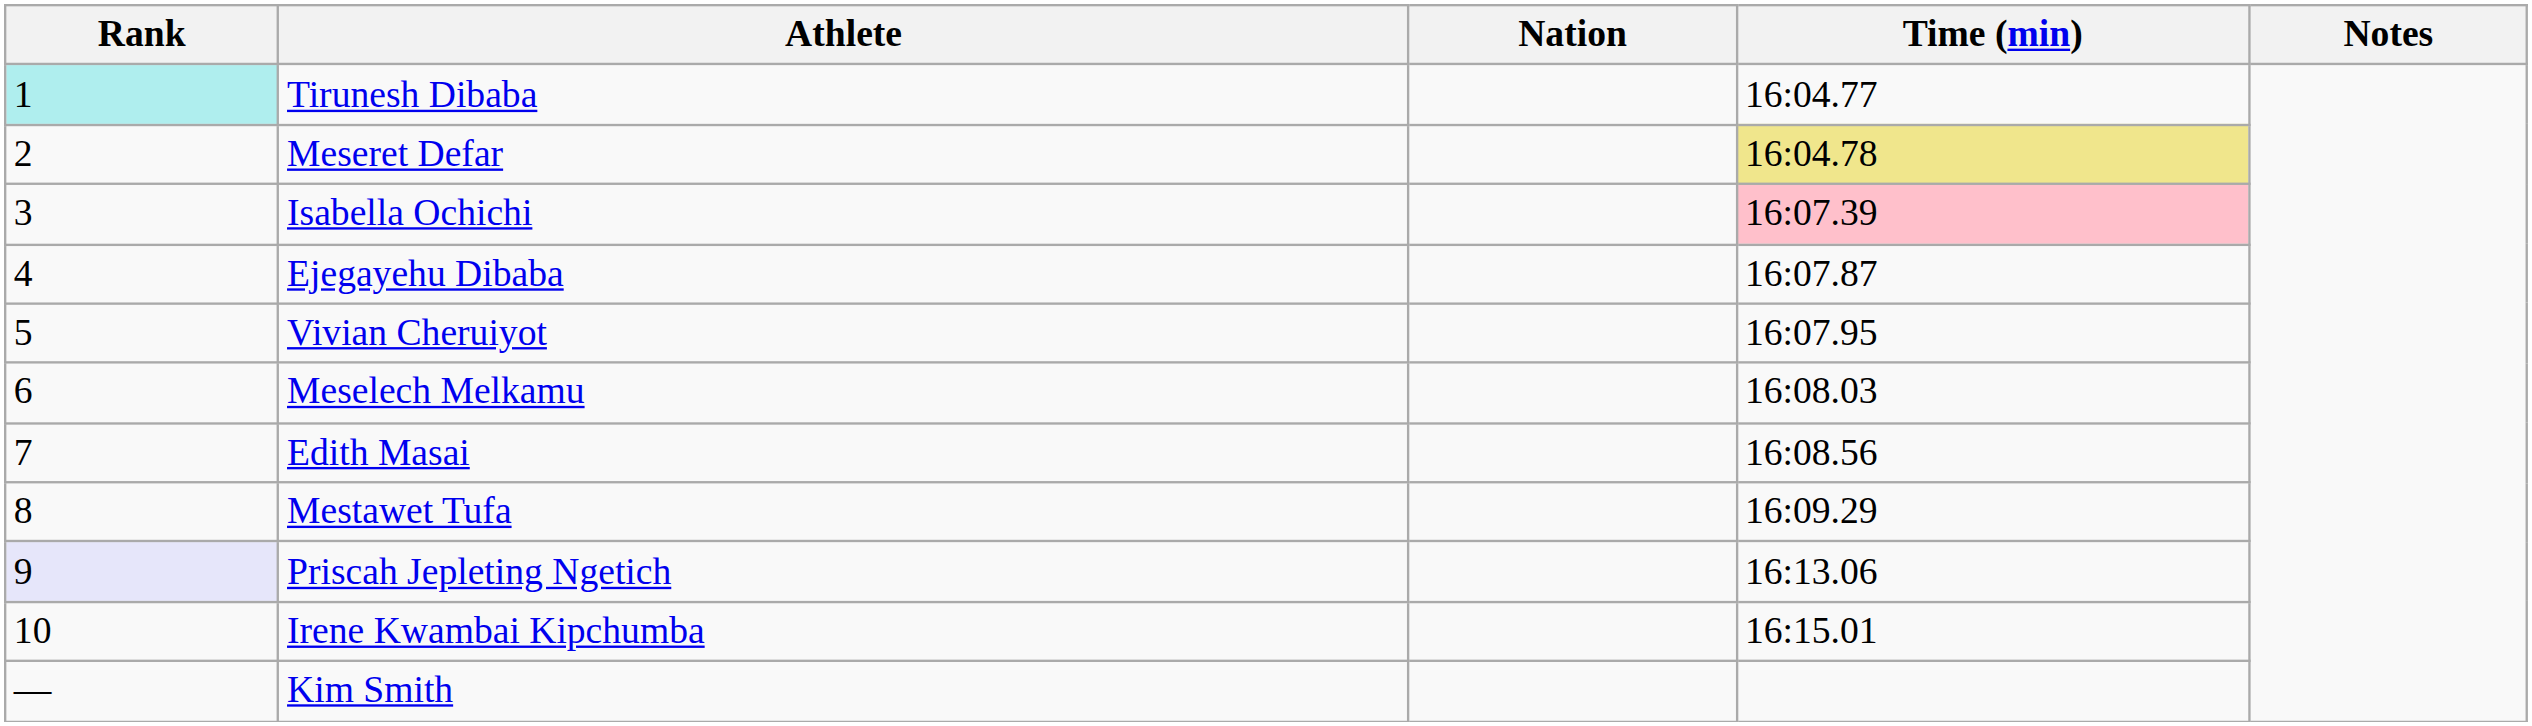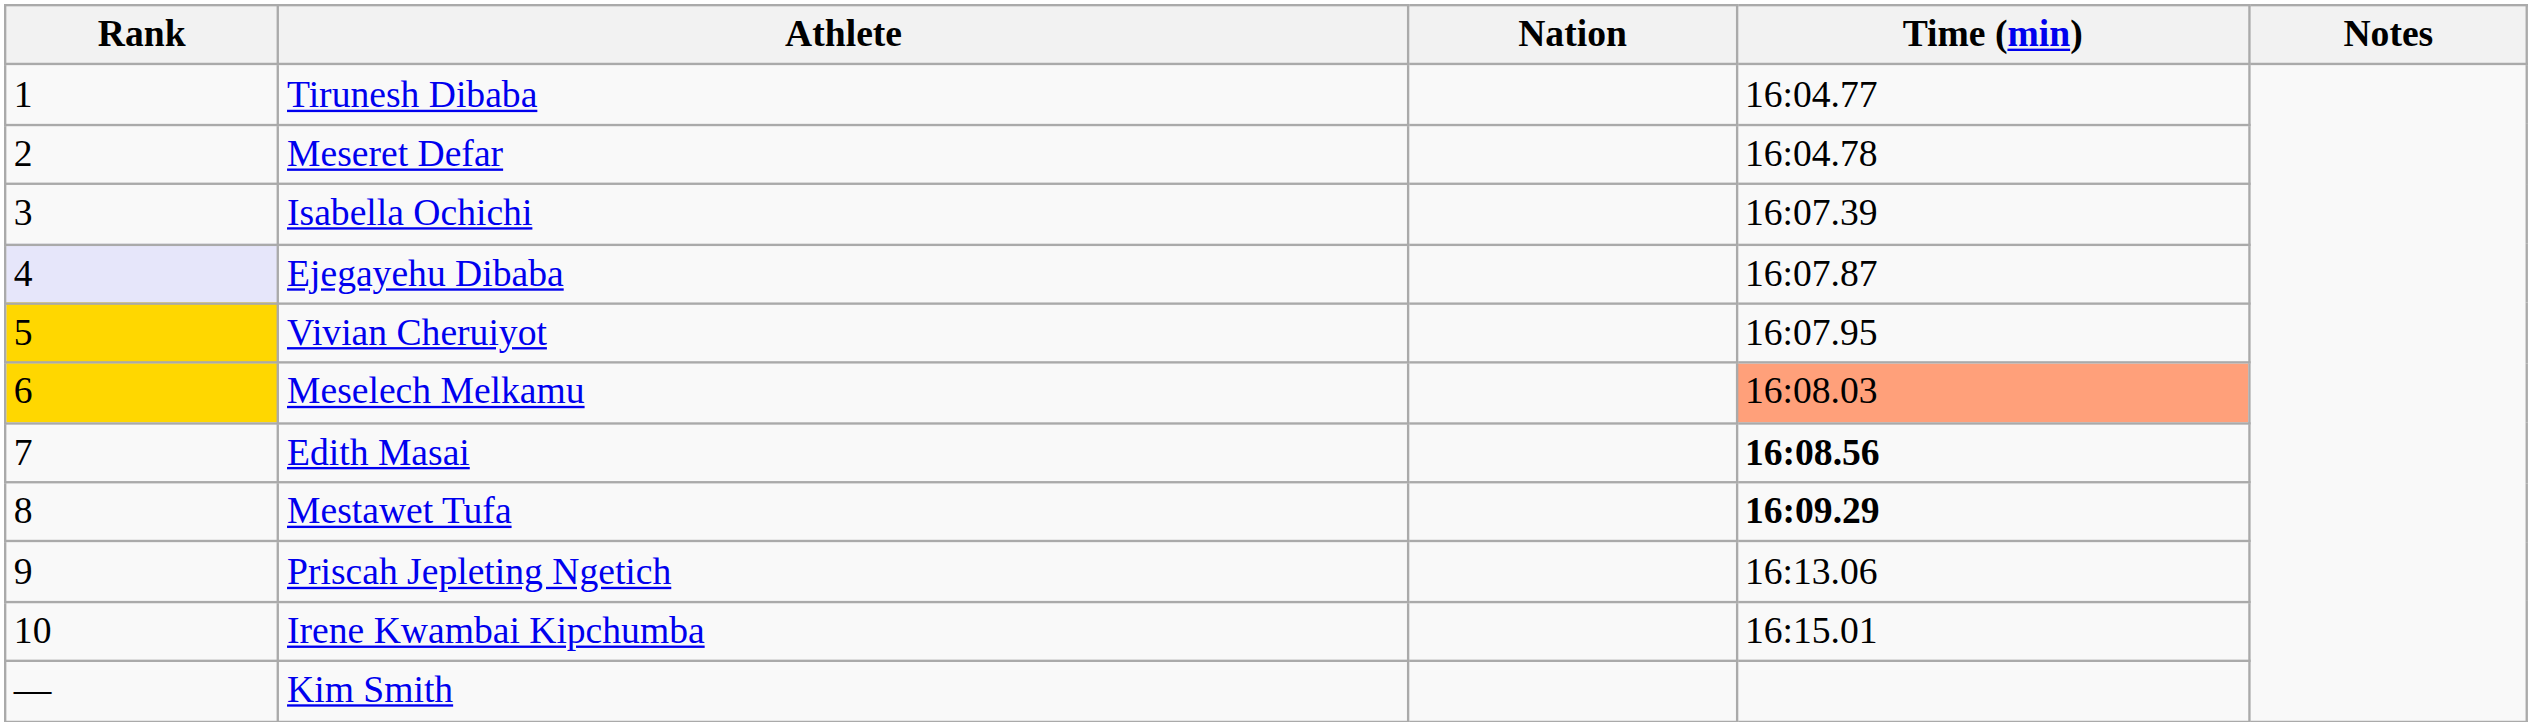Tirunesh Dibaba | Rank: paleturquoise background -> no background
Meseret Defar | Time (min): khaki background -> no background
Isabella Ochichi | Time (min): pink background -> no background
Ejegayehu Dibaba | Rank: no background -> lavender background
Vivian Cheruiyot | Rank: no background -> gold background
Meselech Melkamu | Rank: no background -> gold background
Meselech Melkamu | Time (min): no background -> lightsalmon background
Edith Masai | Time (min): normal -> bold
Mestawet Tufa | Time (min): normal -> bold
Priscah Jepleting Ngetich | Rank: lavender background -> no background
